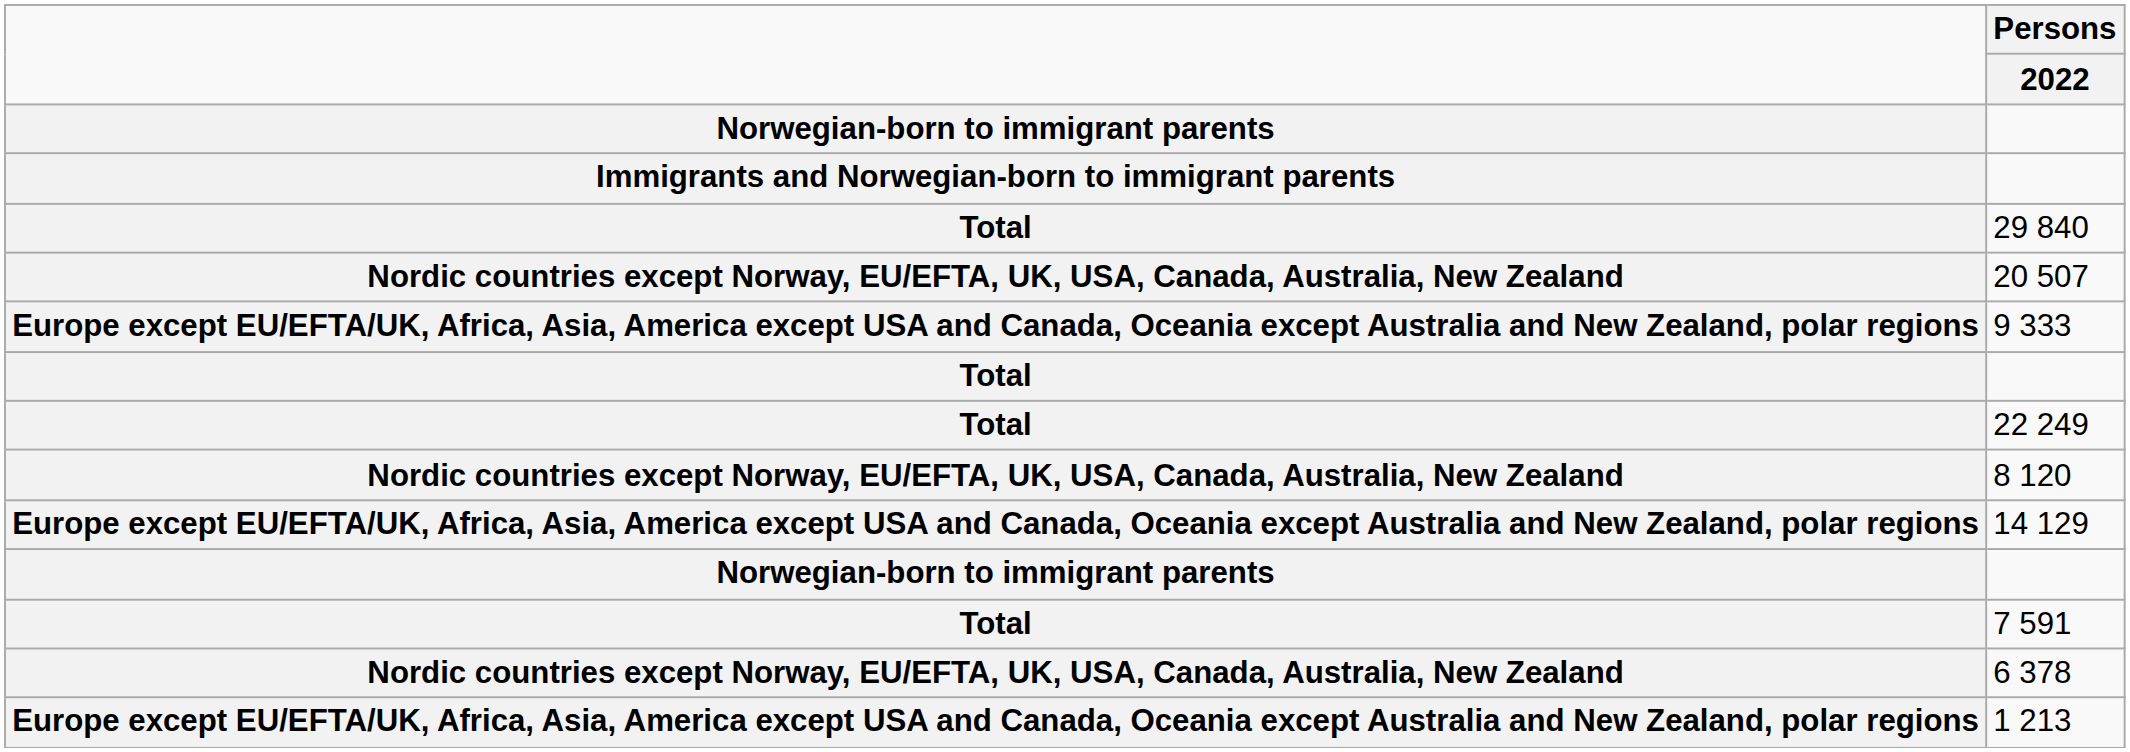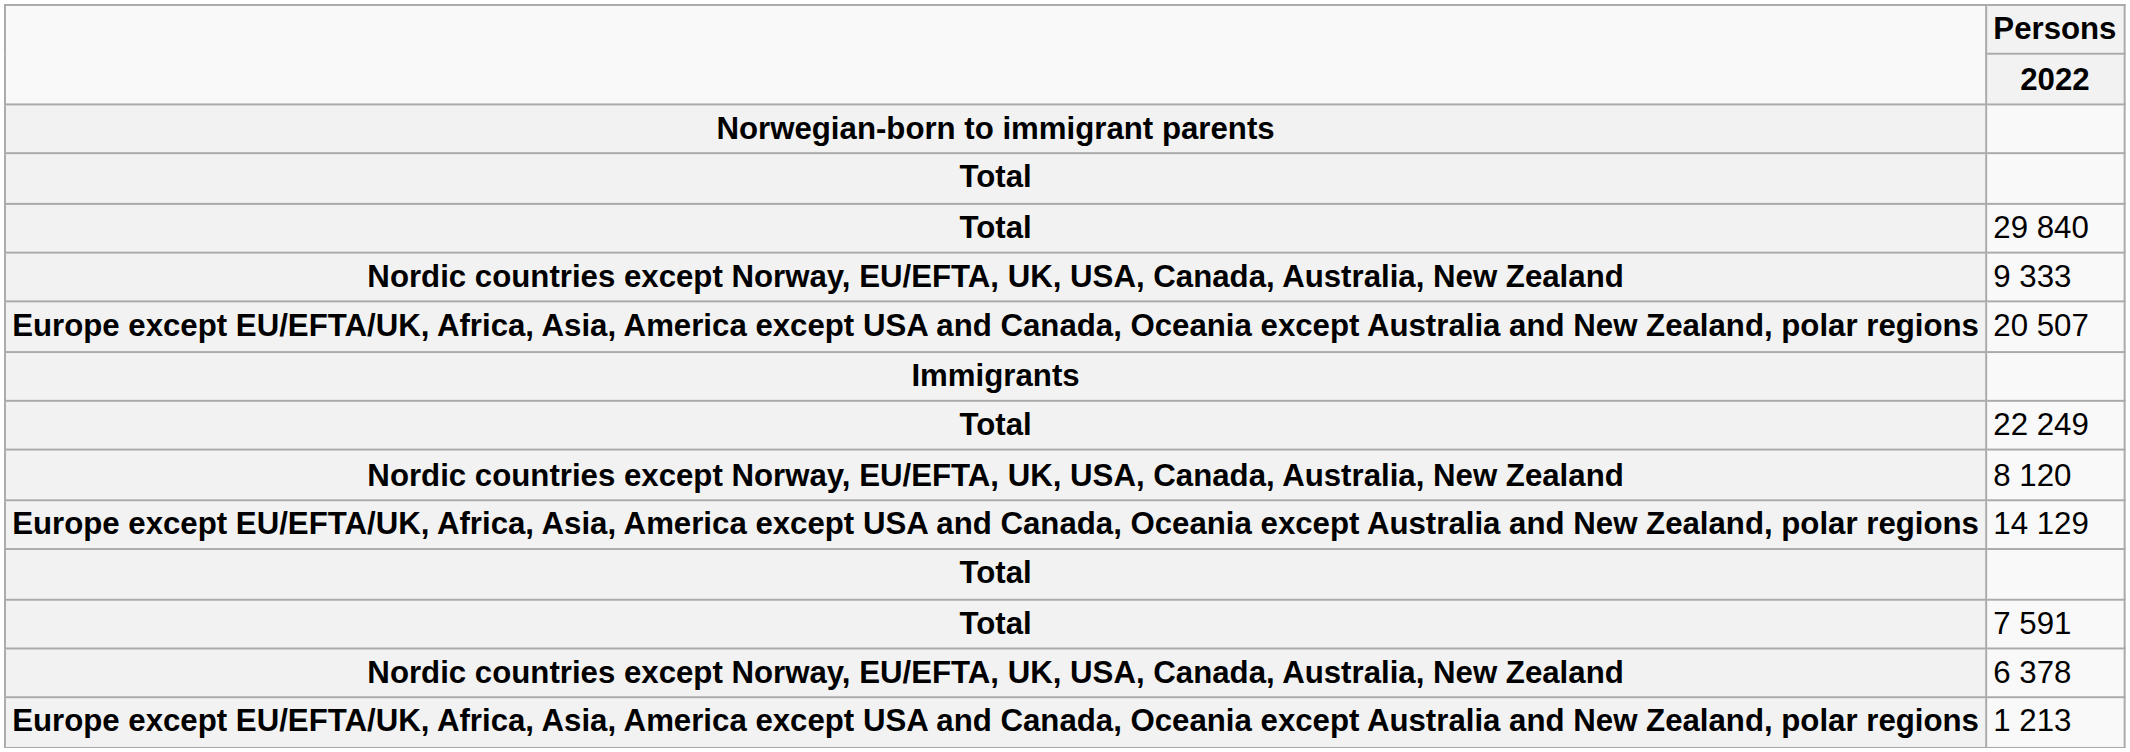row 4 | column 1: Immigrants and Norwegian-born to immigrant parents -> Total
row 6 | Persons / 2022: 20 507 -> 9 333
row 7 | Persons / 2022: 9 333 -> 20 507
row 8 | column 1: Total -> Immigrants
row 12 | column 1: Norwegian-born to immigrant parents -> Total
